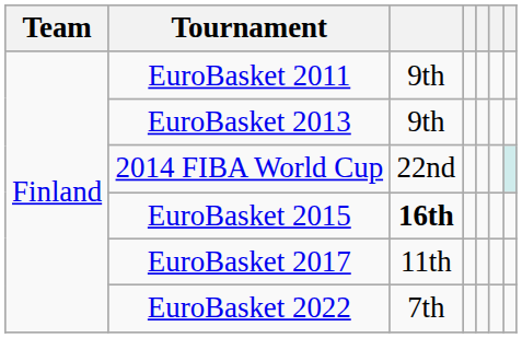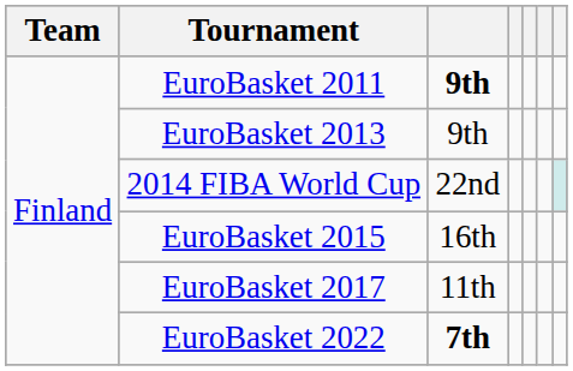EuroBasket 2011 | column 3: normal -> bold
EuroBasket 2015 | column 3: bold -> normal
EuroBasket 2022 | column 3: normal -> bold
